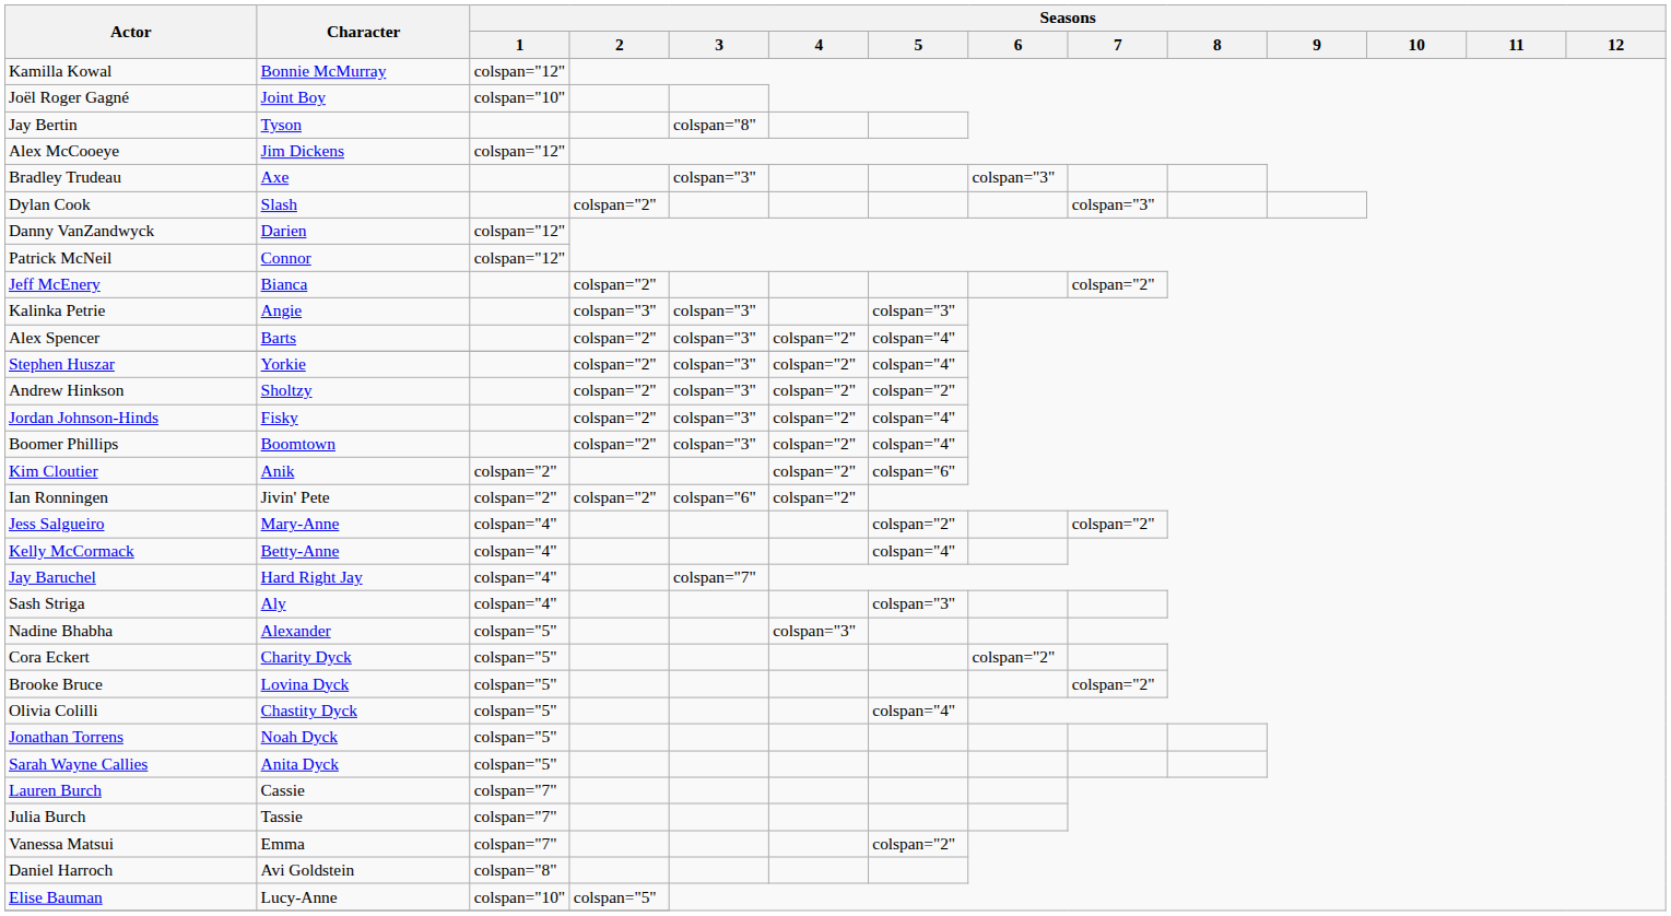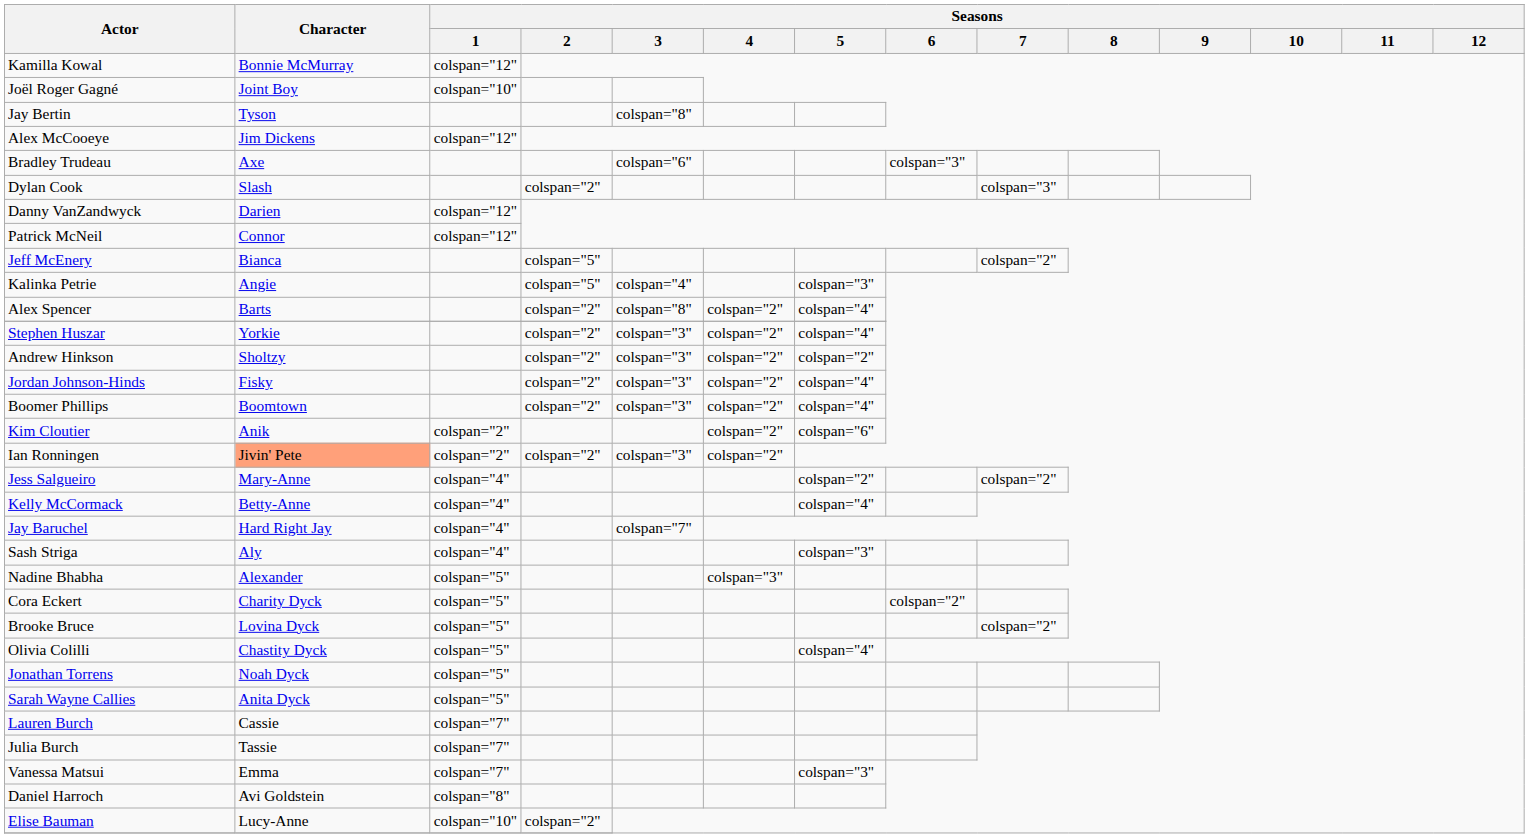Bradley Trudeau | Seasons / 3: colspan="3" -> colspan="6"
Jeff McEnery | Seasons / 2: colspan="2" -> colspan="5"
Kalinka Petrie | Seasons / 2: colspan="3" -> colspan="5"
Kalinka Petrie | Seasons / 3: colspan="3" -> colspan="4"
Alex Spencer | Seasons / 3: colspan="3" -> colspan="8"
Ian Ronningen | Character: no background -> lightsalmon background
Ian Ronningen | Seasons / 3: colspan="6" -> colspan="3"
Vanessa Matsui | Seasons / 5: colspan="2" -> colspan="3"
Elise Bauman | Seasons / 2: colspan="5" -> colspan="2"
